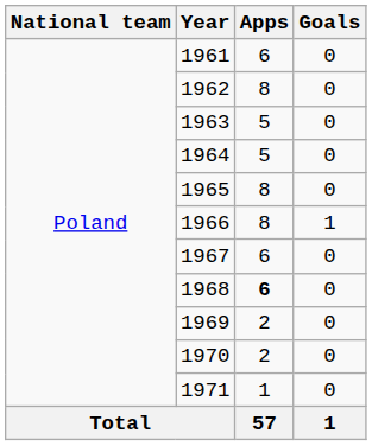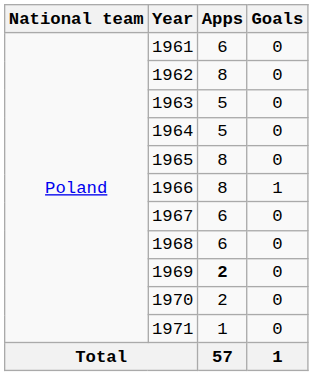1968 | Apps: bold -> normal
1969 | Apps: normal -> bold
